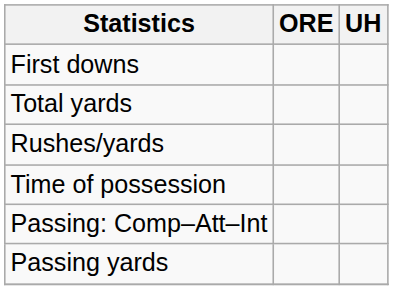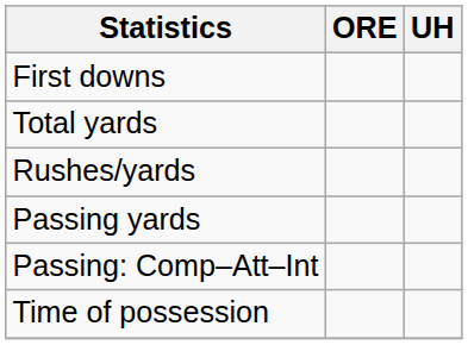rows swapped: Passing yards <-> Time of possession
